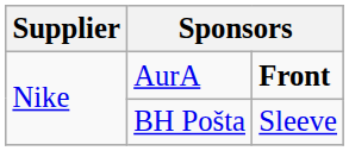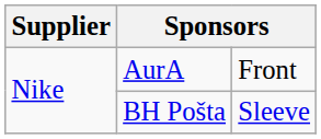AurA | column 3: bold -> normal
